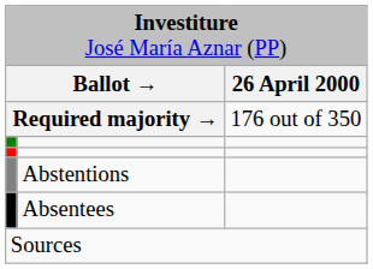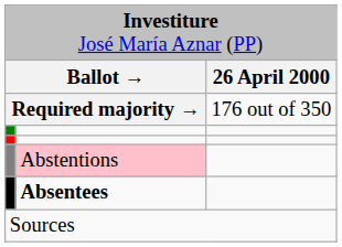Abstentions | column 2: no background -> pink background
Absentees | column 2: normal -> bold
